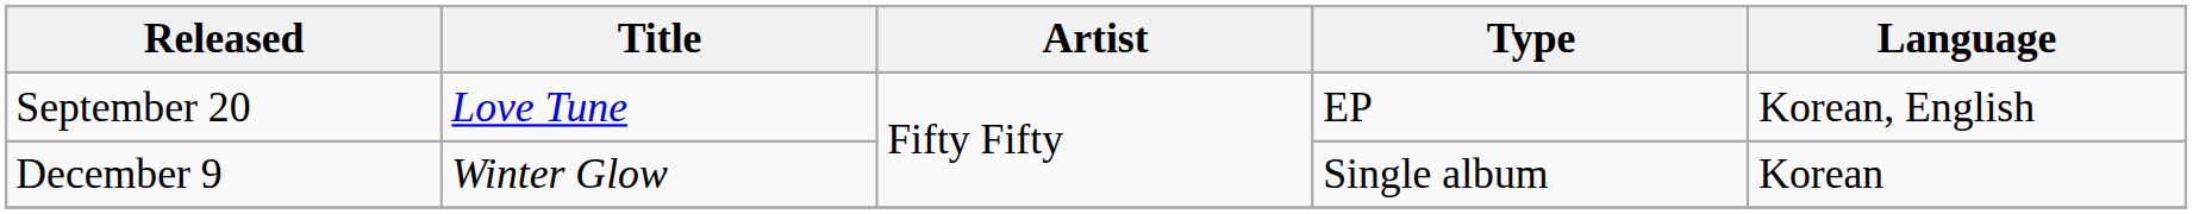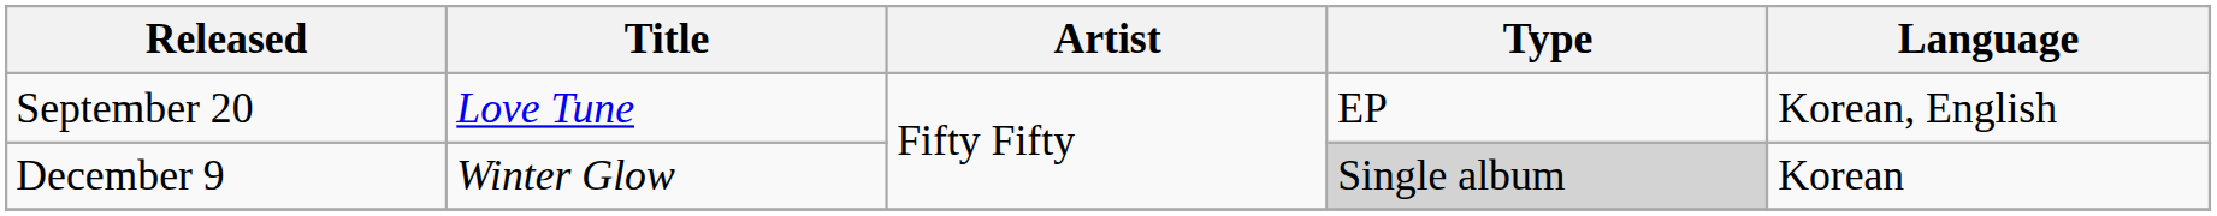December 9 | Type: no background -> lightgrey background
